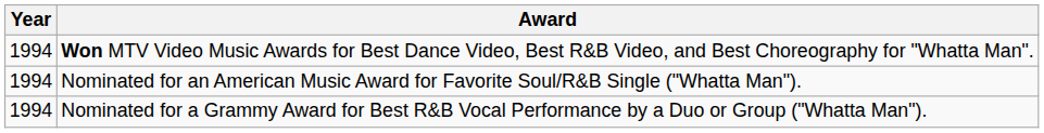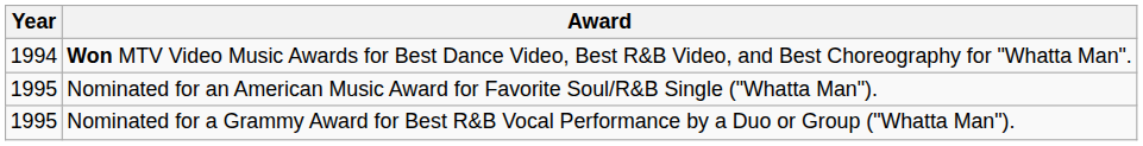row 3 | Year: 1994 -> 1995
row 4 | Year: 1994 -> 1995
